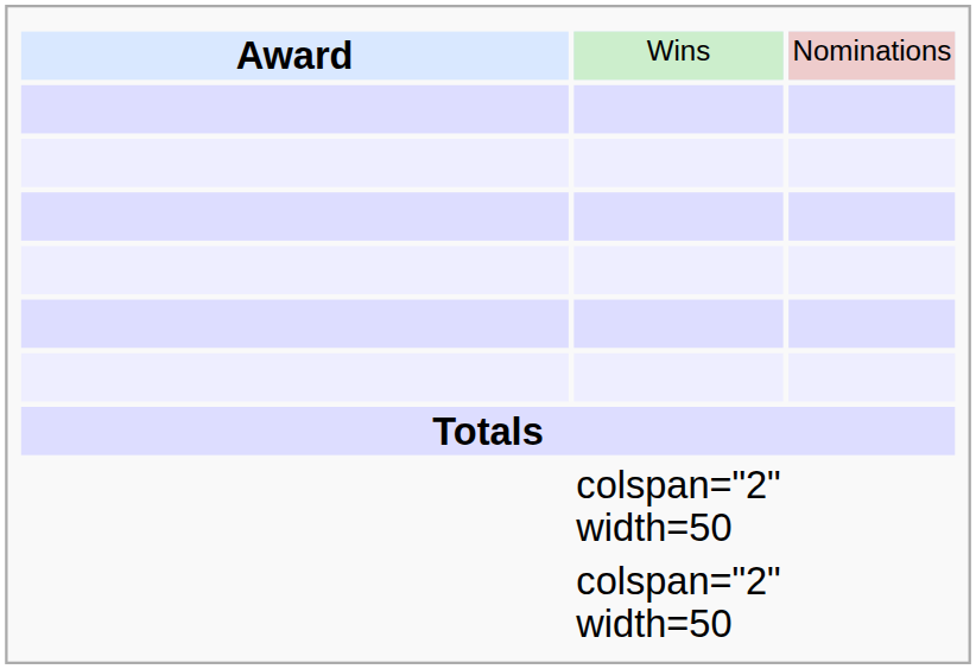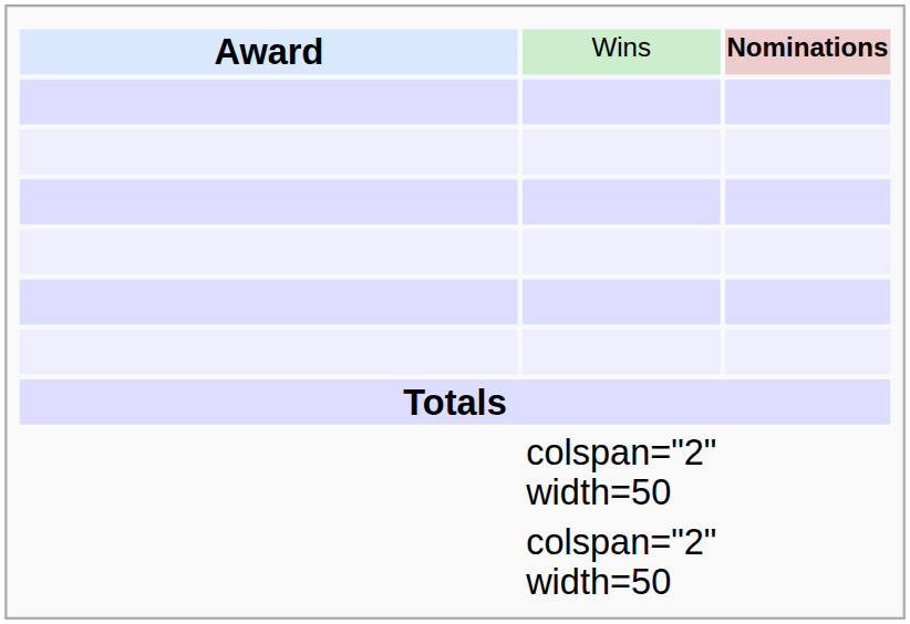Wins | column 3: normal -> bold
